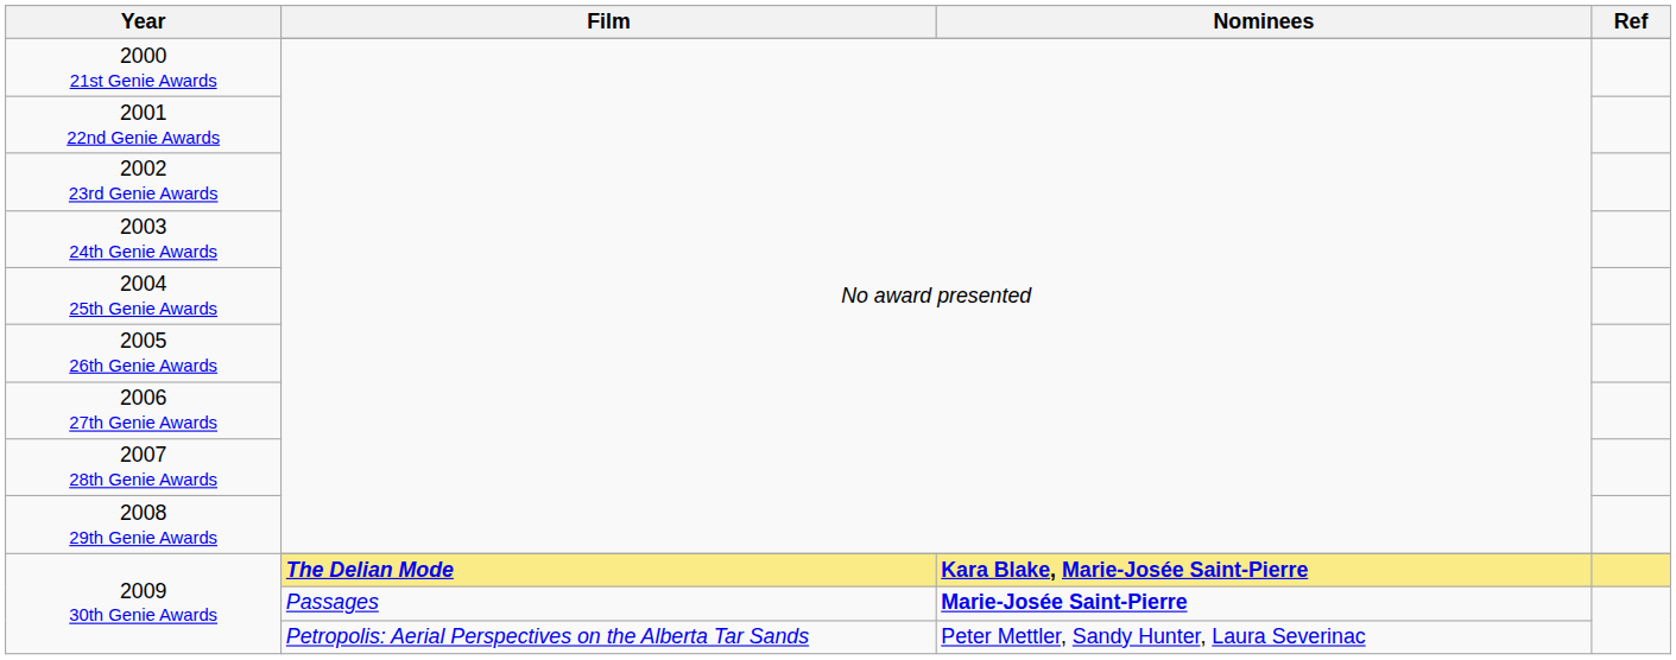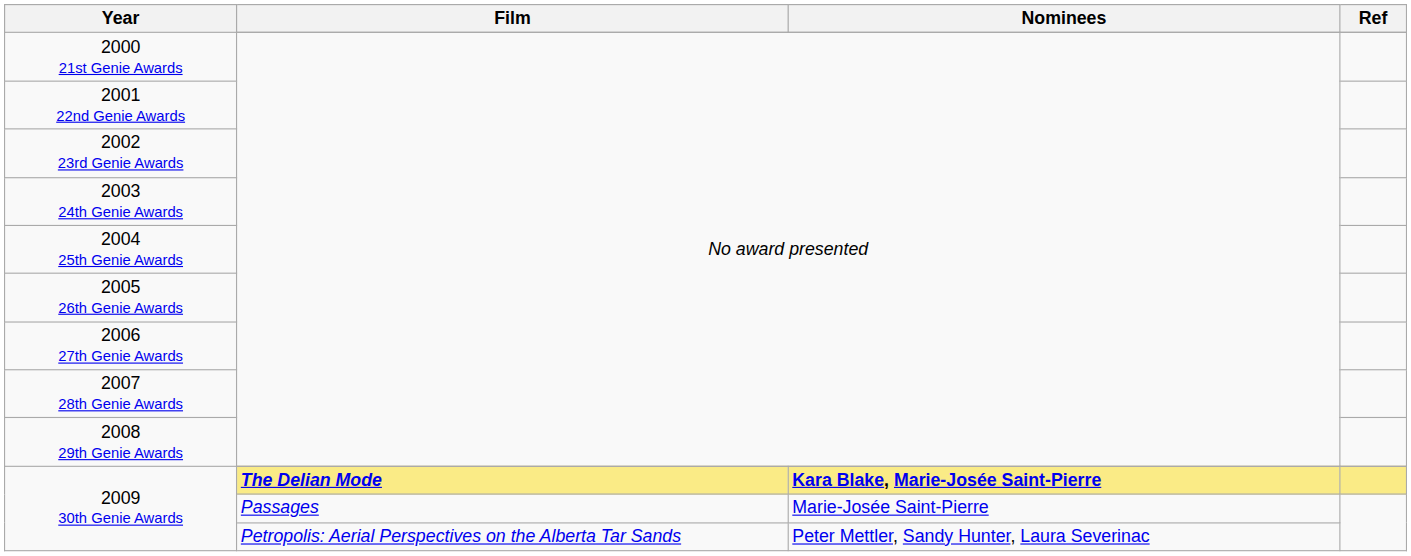2009 30th Genie Awards / Passages | Nominees: bold -> normal
